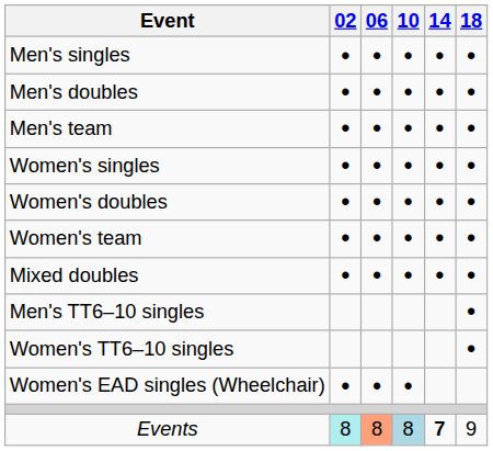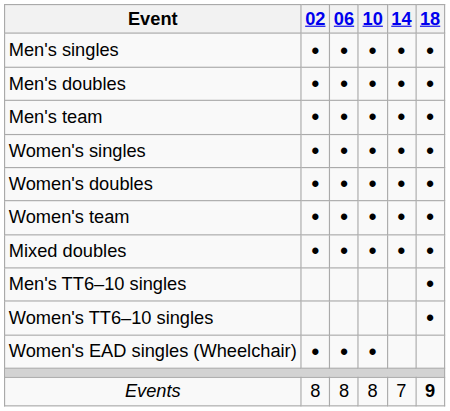Events | 02: paleturquoise background -> no background
Events | 06: lightsalmon background -> no background
Events | 10: lightblue background -> no background
Events | 14: bold -> normal
Events | 18: normal -> bold
